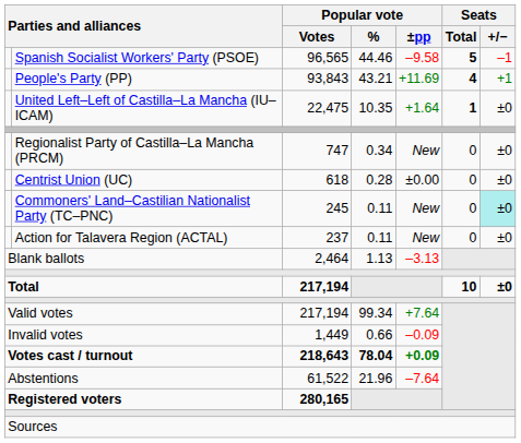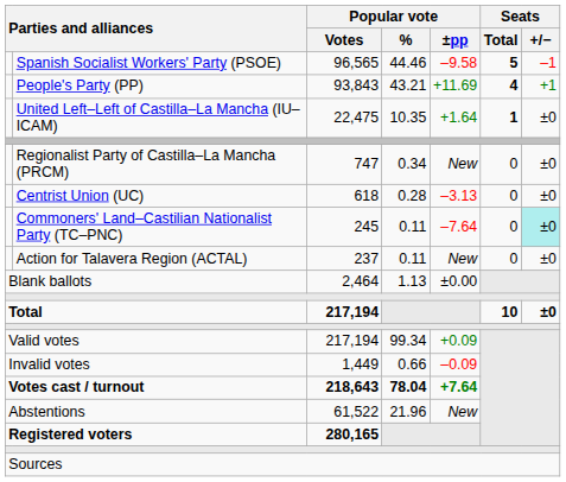Centrist Union (UC) | Popular vote / ±pp: ±0.00 -> –3.13
Commoners' Land–Castilian Nationalist Party (TC–PNC) | Popular vote / ±pp: New -> –7.64
Blank ballots | Popular vote / ±pp: –3.13 -> ±0.00
Valid votes | Popular vote / ±pp: +7.64 -> +0.09
Votes cast / turnout | Popular vote / ±pp: +0.09 -> +7.64
Abstentions | Popular vote / ±pp: –7.64 -> New
